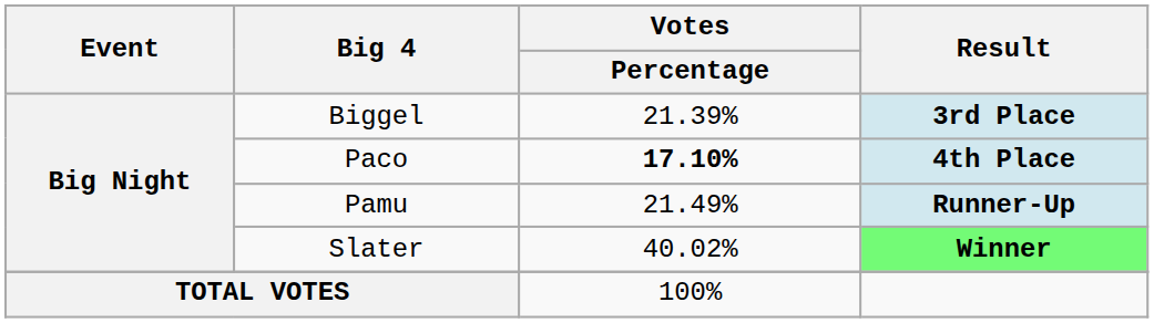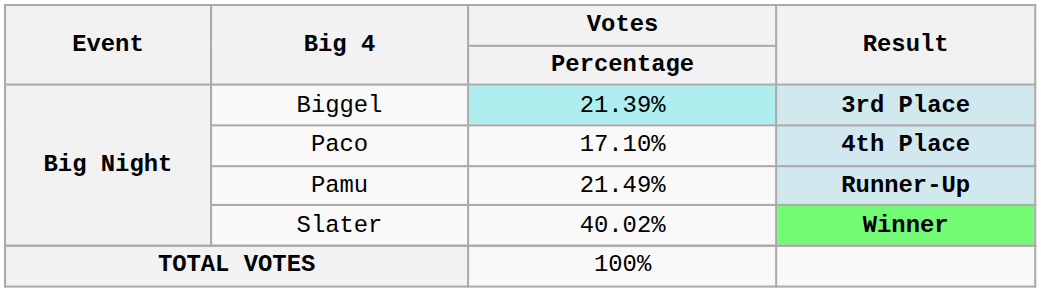Biggel | Votes / Percentage: no background -> paleturquoise background
Paco | Votes / Percentage: bold -> normal
